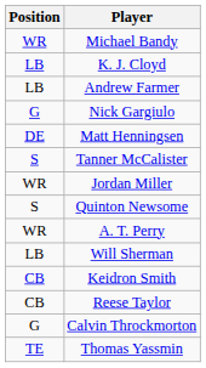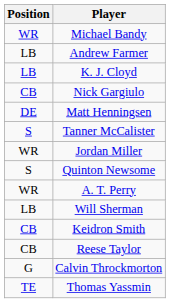rows swapped: K. J. Cloyd <-> Andrew Farmer
Nick Gargiulo | Position: G -> CB
